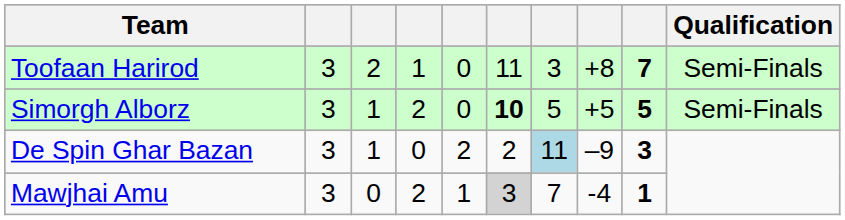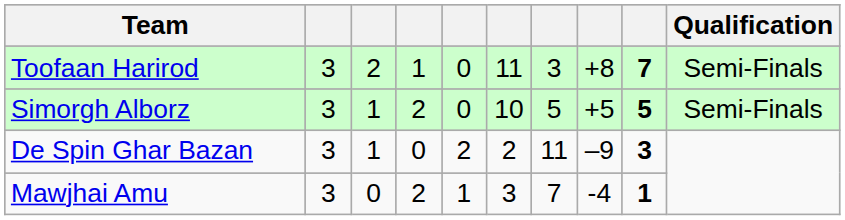Simorgh Alborz | column 6: bold -> normal
De Spin Ghar Bazan | column 7: lightblue background -> no background
Mawjhai Amu | column 6: lightgrey background -> no background
